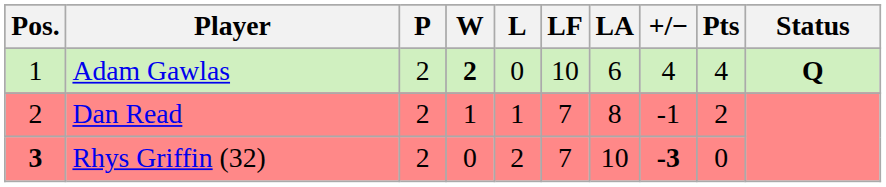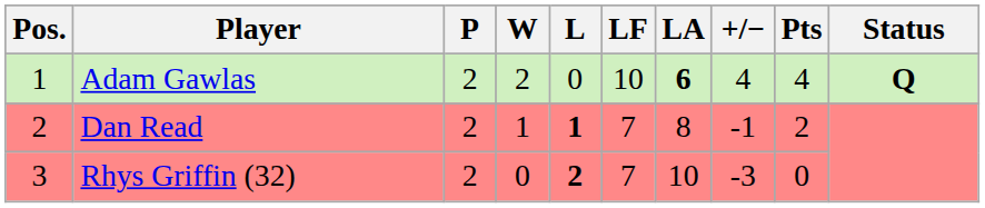Adam Gawlas | W: bold -> normal
Adam Gawlas | LA: normal -> bold
Dan Read | L: normal -> bold
Rhys Griffin (32) | Pos.: bold -> normal
Rhys Griffin (32) | L: normal -> bold
Rhys Griffin (32) | +/−: bold -> normal
